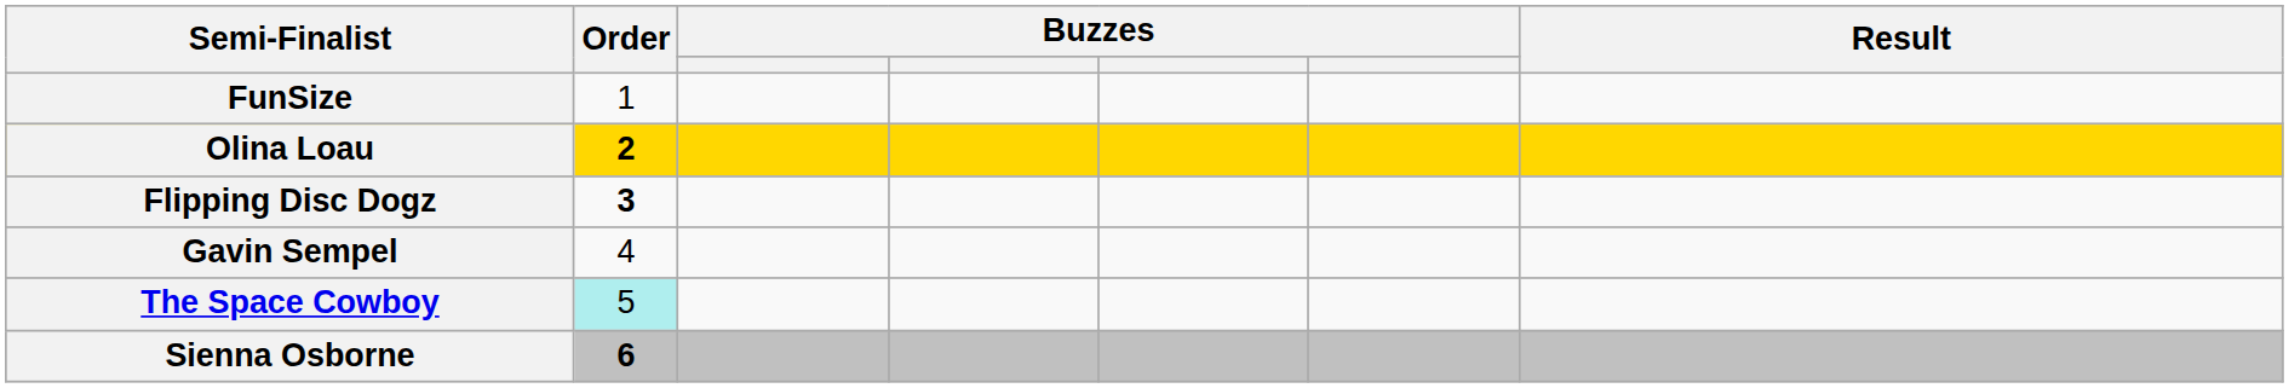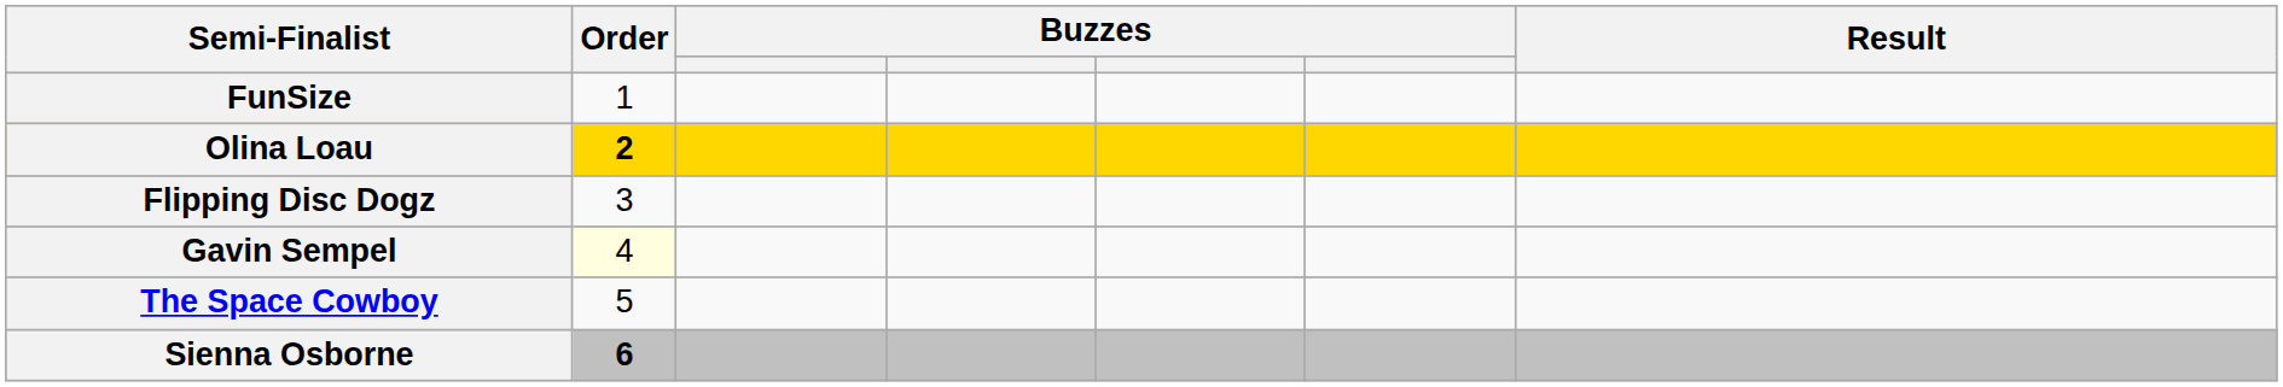Flipping Disc Dogz | Order: bold -> normal
Gavin Sempel | Order: no background -> lightyellow background
The Space Cowboy | Order: paleturquoise background -> no background
